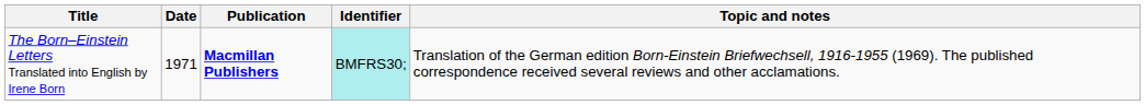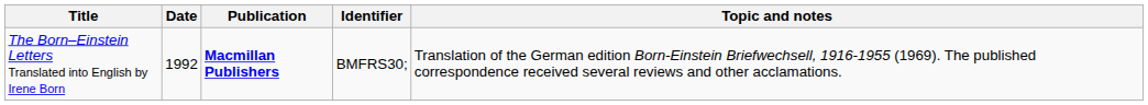row 2 | Date: 1971 -> 1992
row 2 | Identifier: paleturquoise background -> no background
